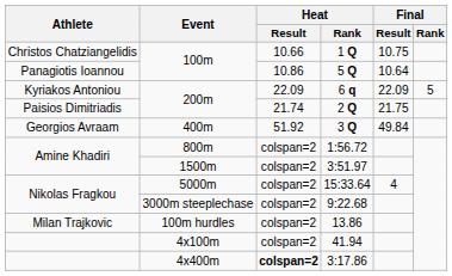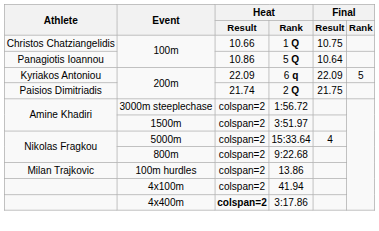- row: Georgios Avraam | 400m | 51.92 | 3 Q | 49.84
1:56.72 | Event: 800m -> 3000m steeplechase
9:22.68 | Event: 3000m steeplechase -> 800m
